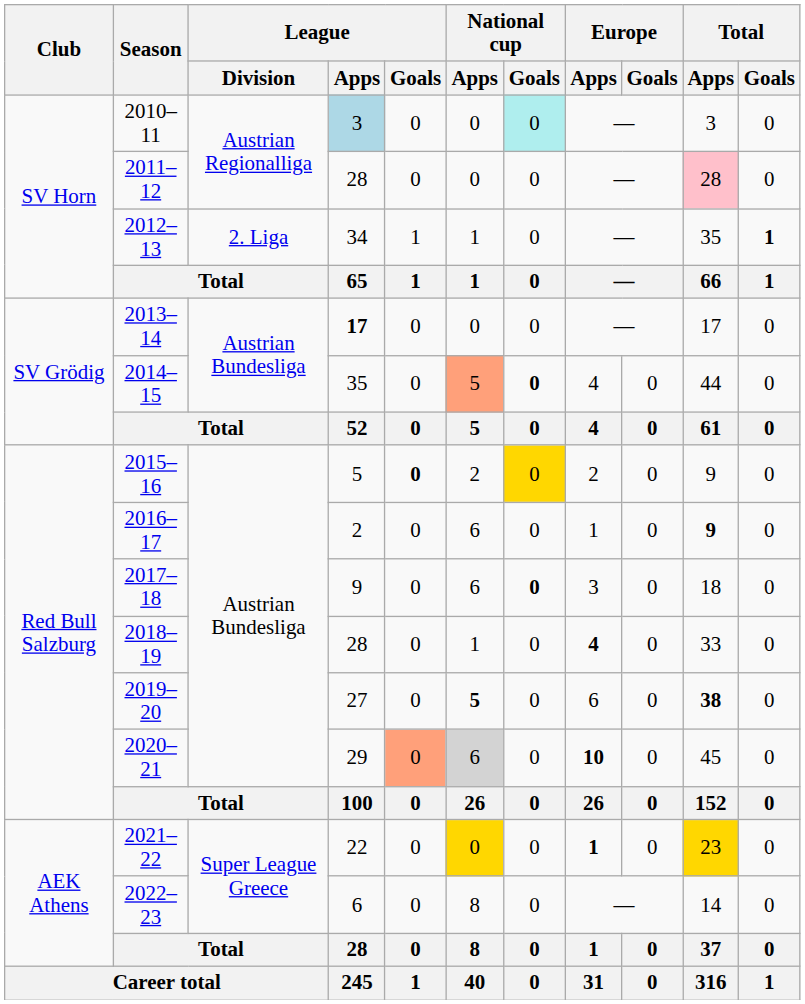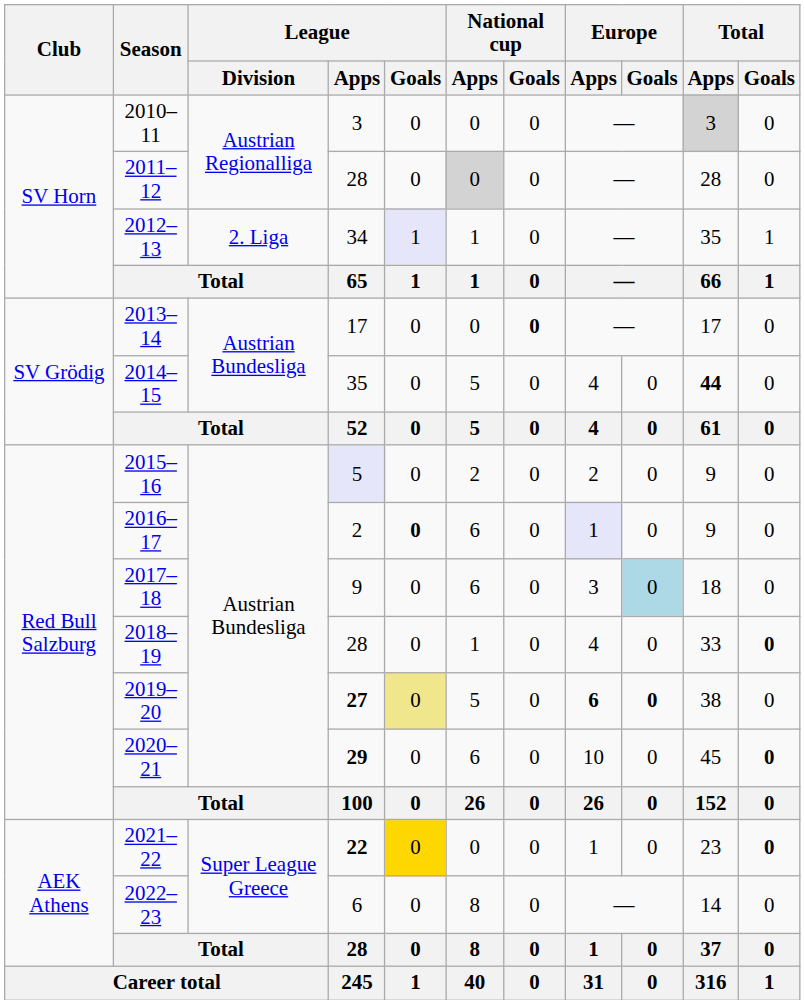2010–11 | League / Apps: lightblue background -> no background
2010–11 | National cup / Goals: paleturquoise background -> no background
2010–11 | Total / Apps: no background -> lightgrey background
2011–12 | National cup / Apps: no background -> lightgrey background
2011–12 | Total / Apps: pink background -> no background
2012–13 | League / Goals: no background -> lavender background
2012–13 | Total / Goals: bold -> normal
2013–14 | League / Apps: bold -> normal
2013–14 | National cup / Goals: normal -> bold
2014–15 | National cup / Apps: lightsalmon background -> no background
2014–15 | National cup / Goals: bold -> normal
2014–15 | Total / Apps: normal -> bold
2015–16 | League / Apps: no background -> lavender background
2015–16 | League / Goals: bold -> normal
2015–16 | National cup / Goals: gold background -> no background
2016–17 | League / Goals: normal -> bold
2016–17 | Europe / Apps: no background -> lavender background
2016–17 | Total / Apps: bold -> normal
2017–18 | National cup / Goals: bold -> normal
2017–18 | Europe / Goals: no background -> lightblue background
2018–19 | Europe / Apps: bold -> normal
2018–19 | Total / Goals: normal -> bold
2019–20 | League / Apps: normal -> bold
2019–20 | League / Goals: no background -> khaki background
2019–20 | National cup / Apps: bold -> normal
2019–20 | Europe / Apps: normal -> bold
2019–20 | Europe / Goals: normal -> bold
2019–20 | Total / Apps: bold -> normal
2020–21 | League / Apps: normal -> bold
2020–21 | League / Goals: lightsalmon background -> no background
2020–21 | National cup / Apps: lightgrey background -> no background
2020–21 | Europe / Apps: bold -> normal
2020–21 | Total / Goals: normal -> bold
2021–22 | League / Apps: normal -> bold
2021–22 | League / Goals: no background -> gold background
2021–22 | National cup / Apps: gold background -> no background
2021–22 | Europe / Apps: bold -> normal
2021–22 | Total / Apps: gold background -> no background
2021–22 | Total / Goals: normal -> bold
